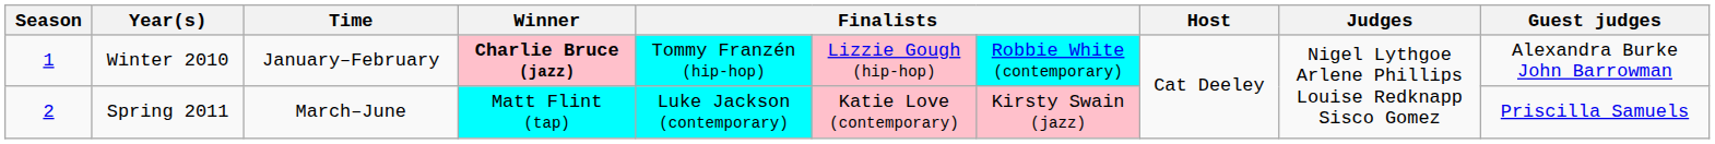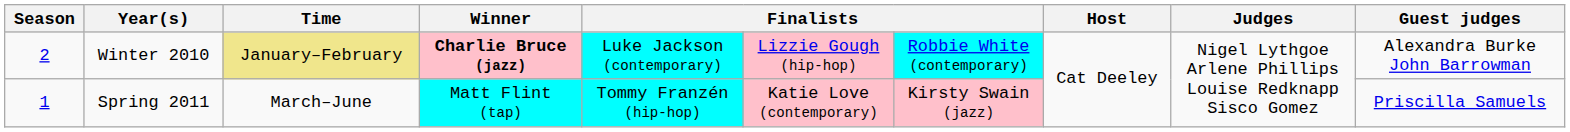Winter 2010 | Season: 1 -> 2
Winter 2010 | Time: no background -> khaki background
Winter 2010 | column 5: Tommy Franzén (hip-hop) -> Luke Jackson (contemporary)
Spring 2011 | Season: 2 -> 1
Spring 2011 | column 5: Luke Jackson (contemporary) -> Tommy Franzén (hip-hop)
